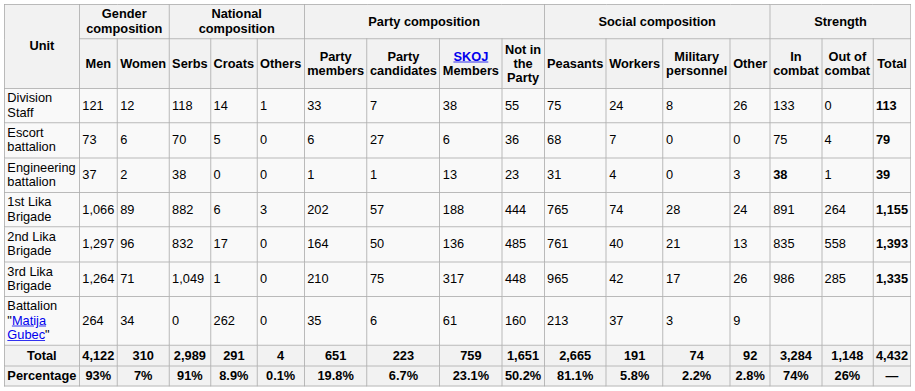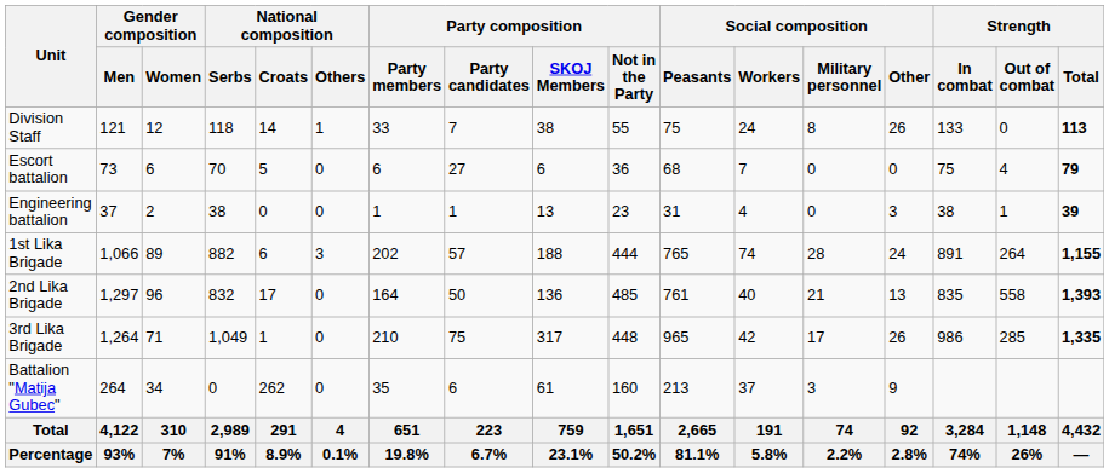Engineering battalion | Strength / In combat: bold -> normal
